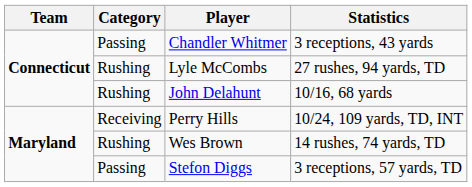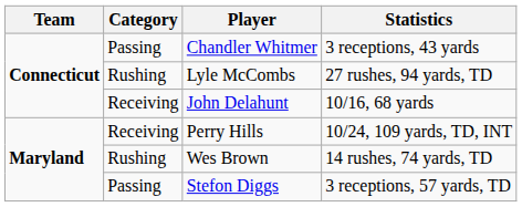John Delahunt | Category: Rushing -> Receiving
